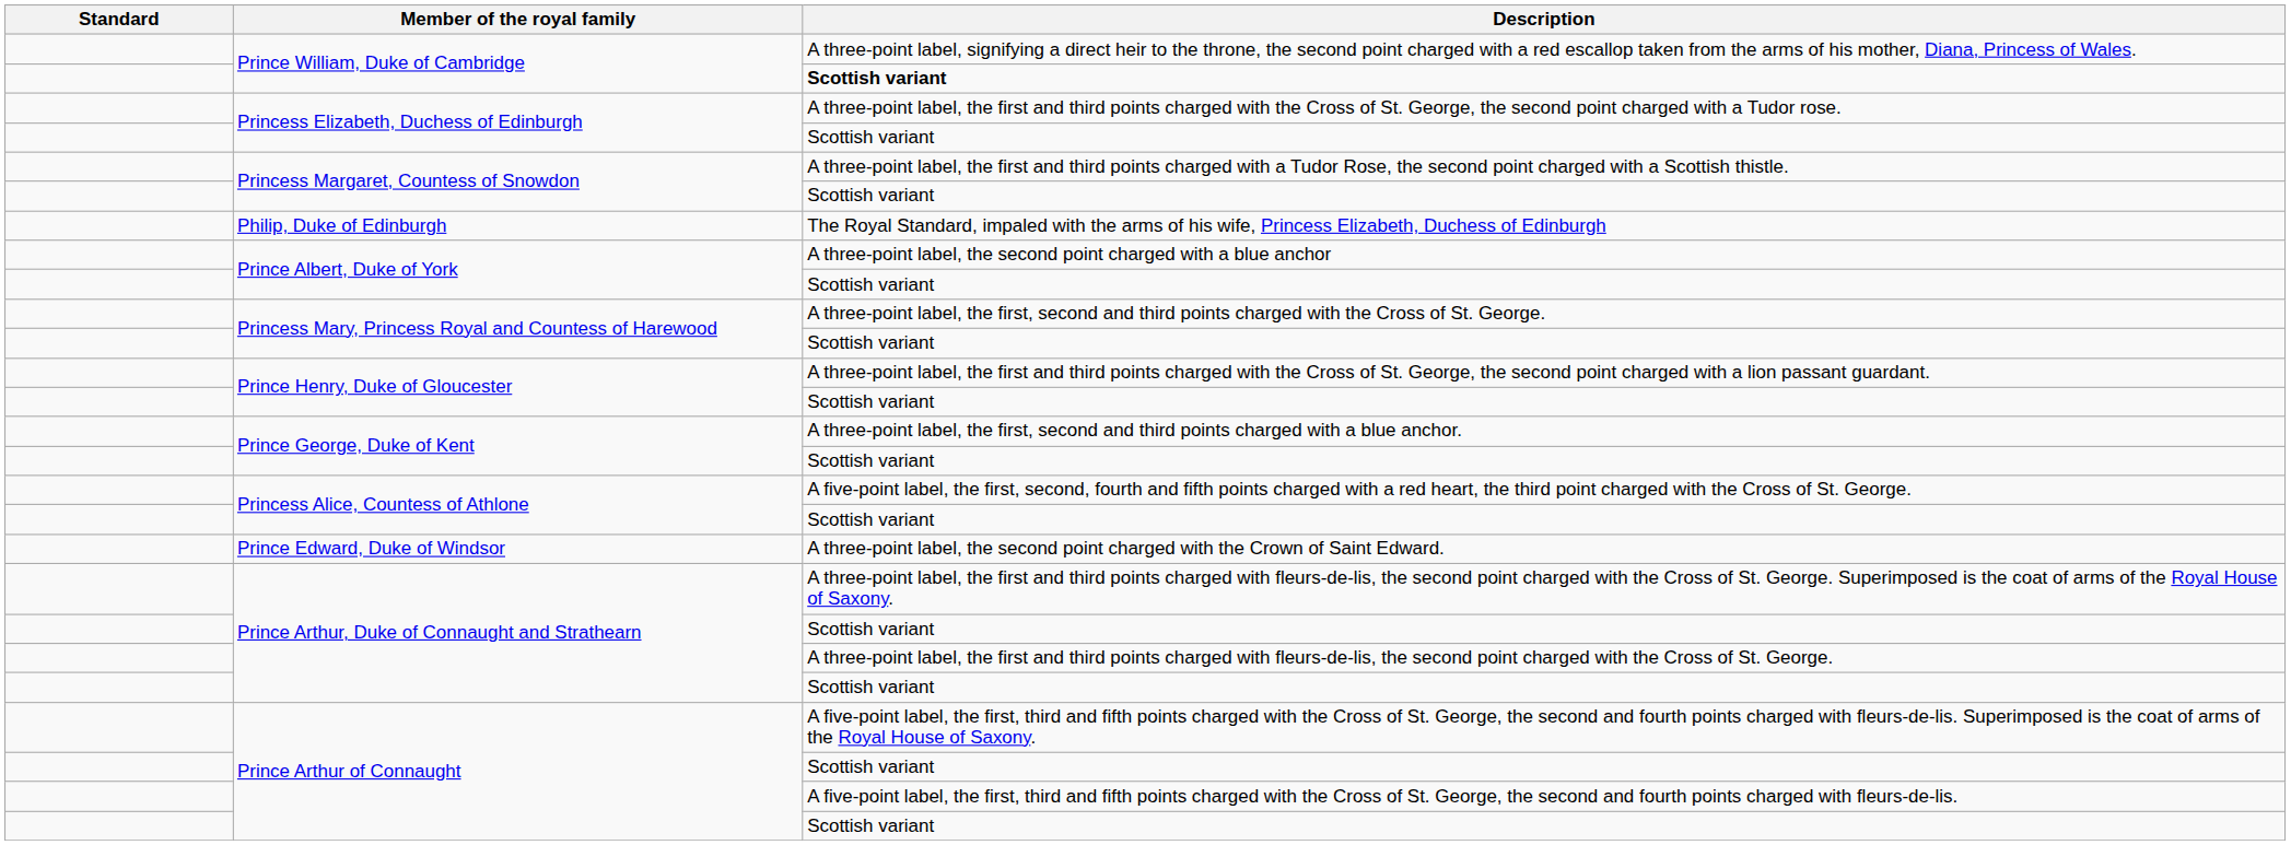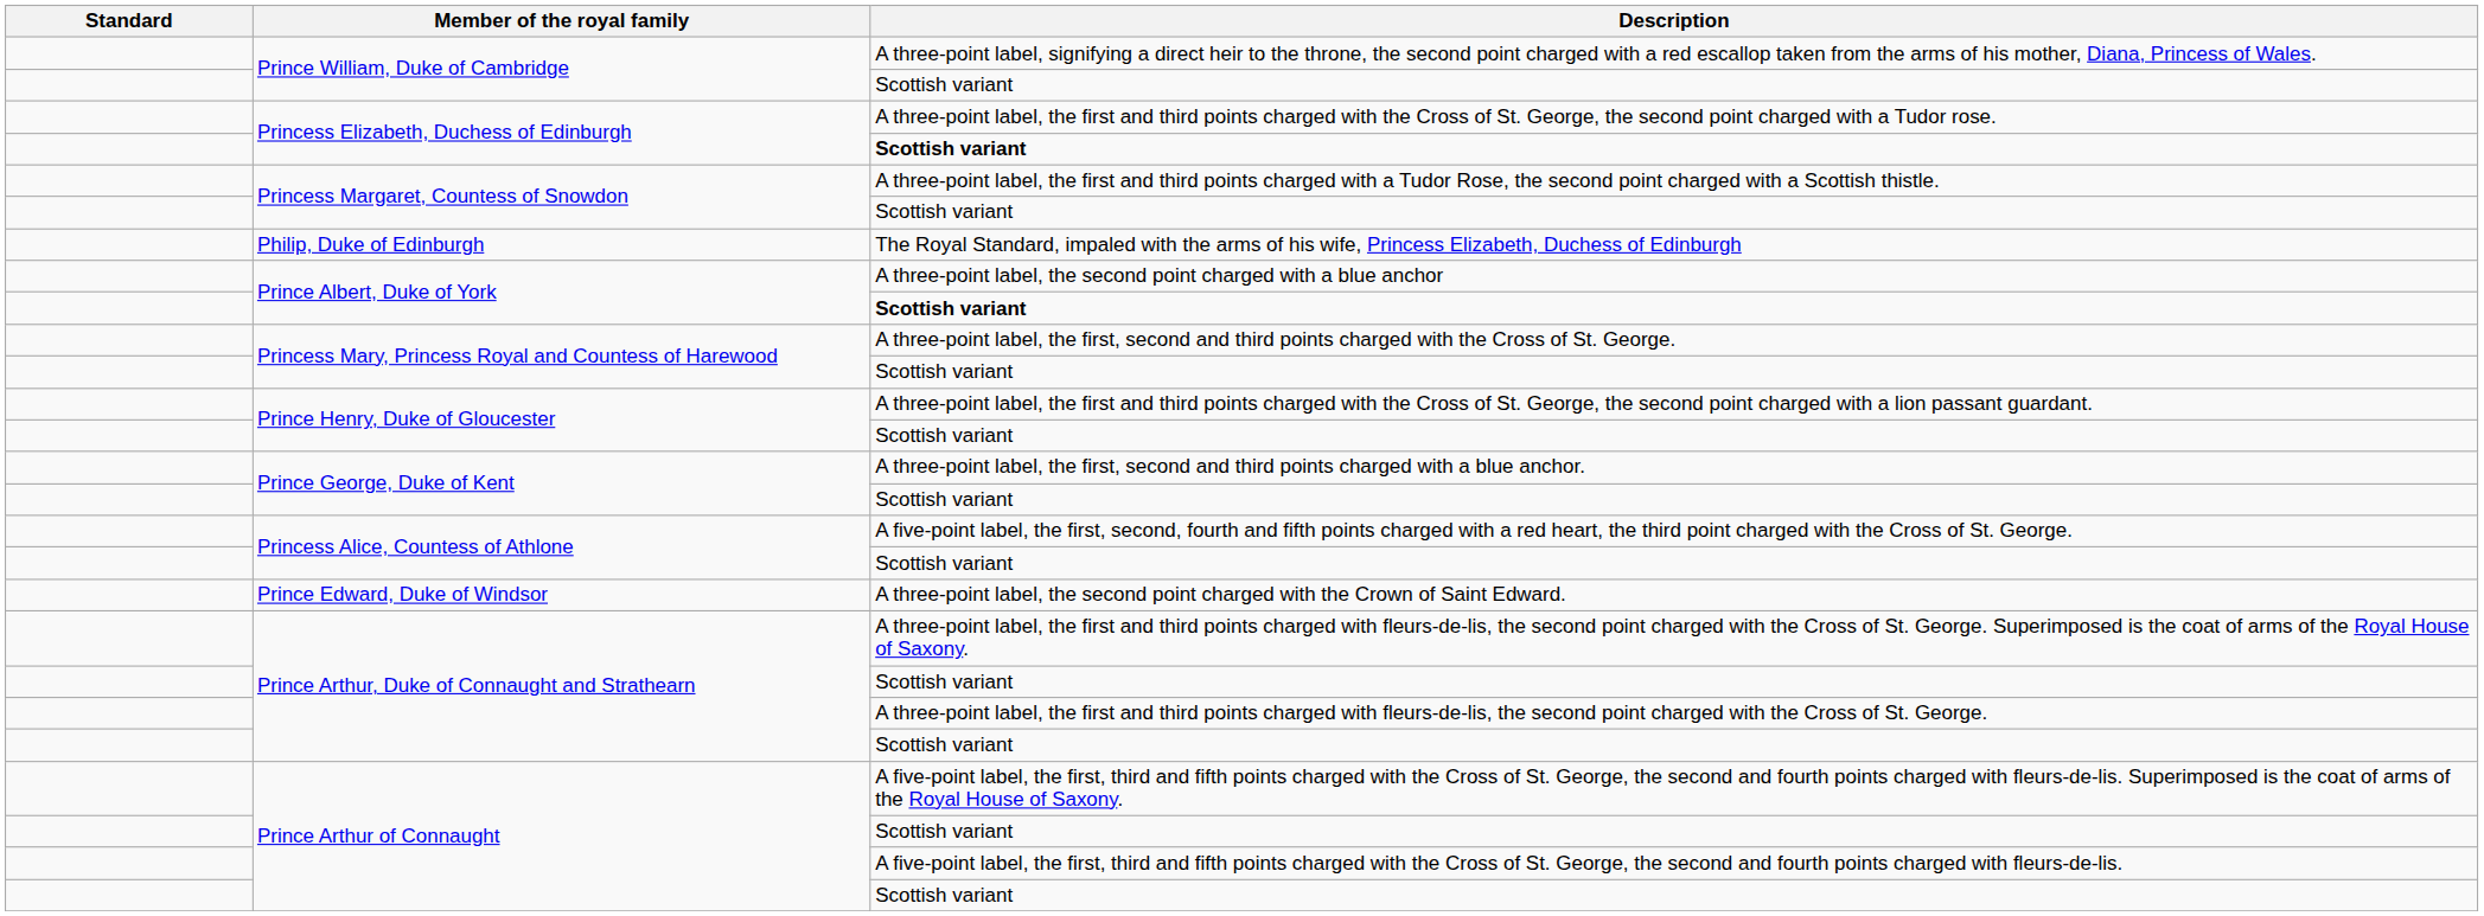Prince William, Duke of Cambridge / Scottish variant | Description: bold -> normal
Princess Elizabeth, Duchess of Edinburgh / Scottish variant | Description: normal -> bold
Prince Albert, Duke of York / Scottish variant | Description: normal -> bold
